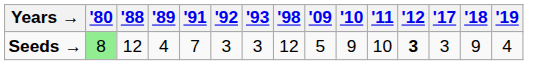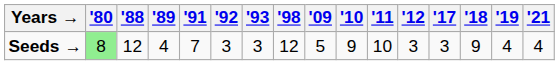+ column: '21 | 4
Seeds → | '12: bold -> normal
